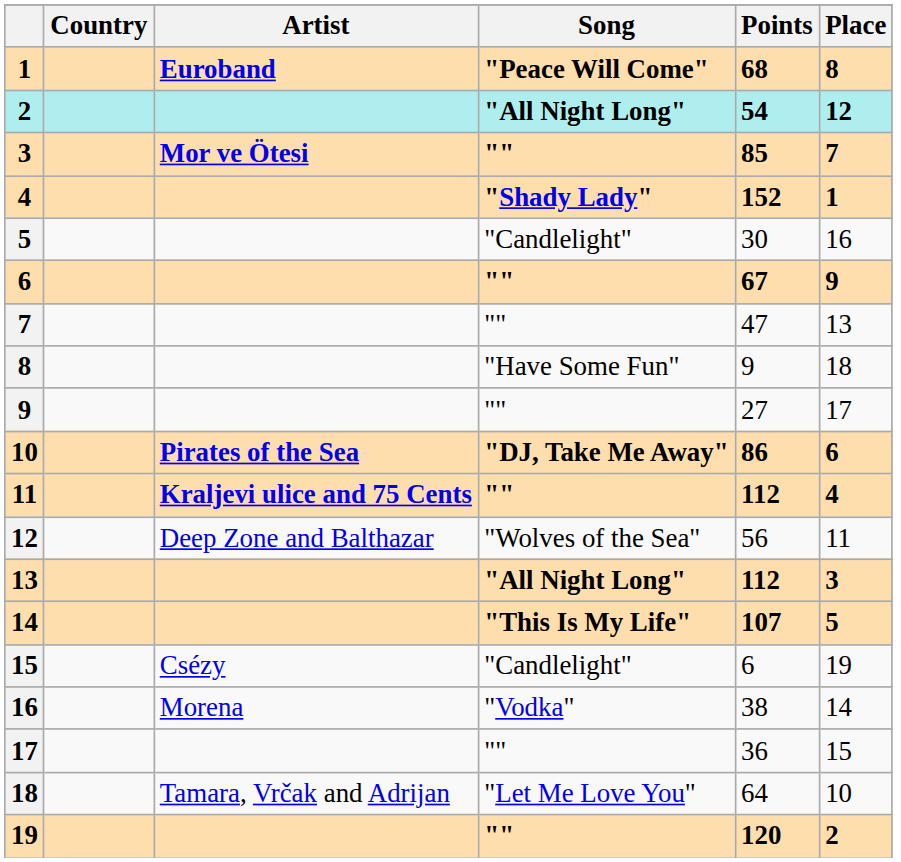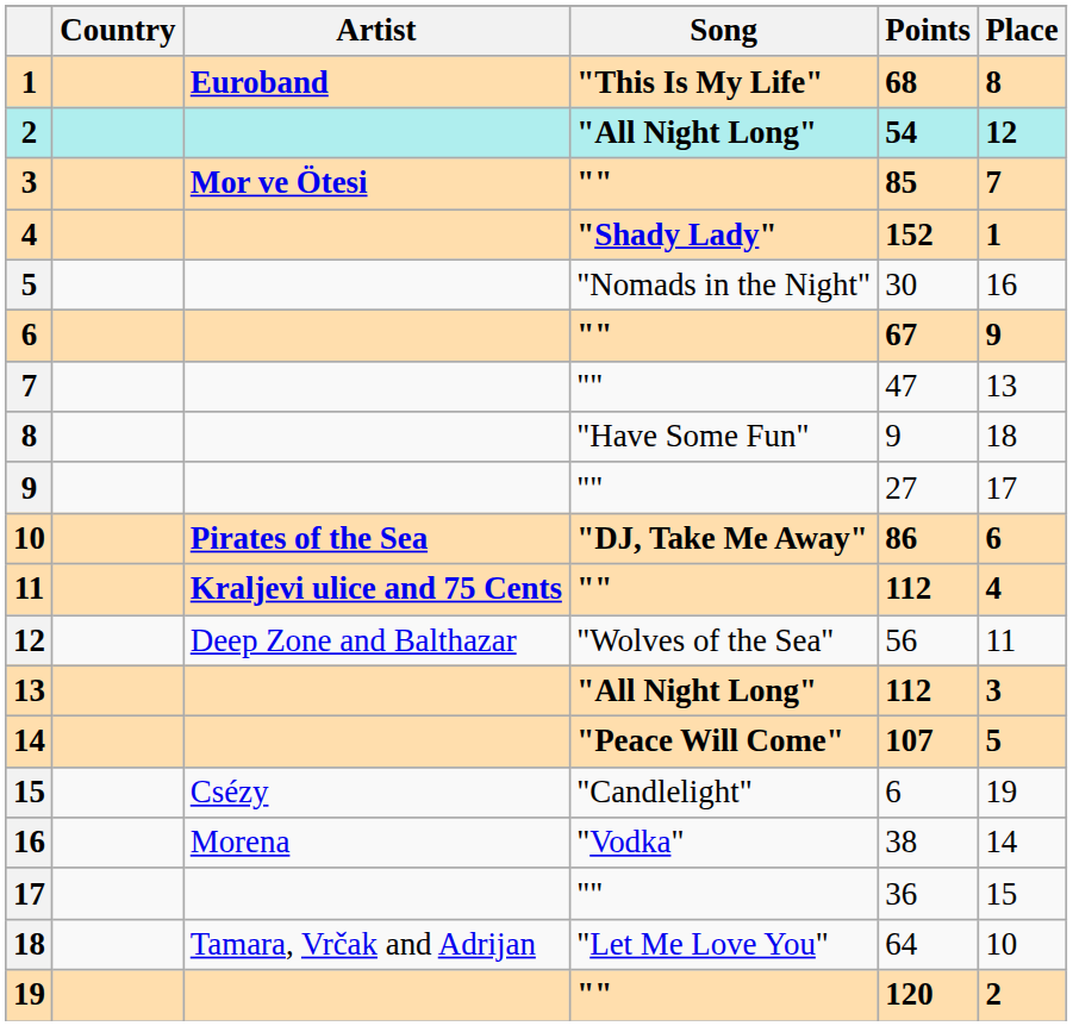row 2 | Song: "Peace Will Come" -> "This Is My Life"
row 6 | Song: "Candlelight" -> "Nomads in the Night"
row 15 | Song: "This Is My Life" -> "Peace Will Come"
